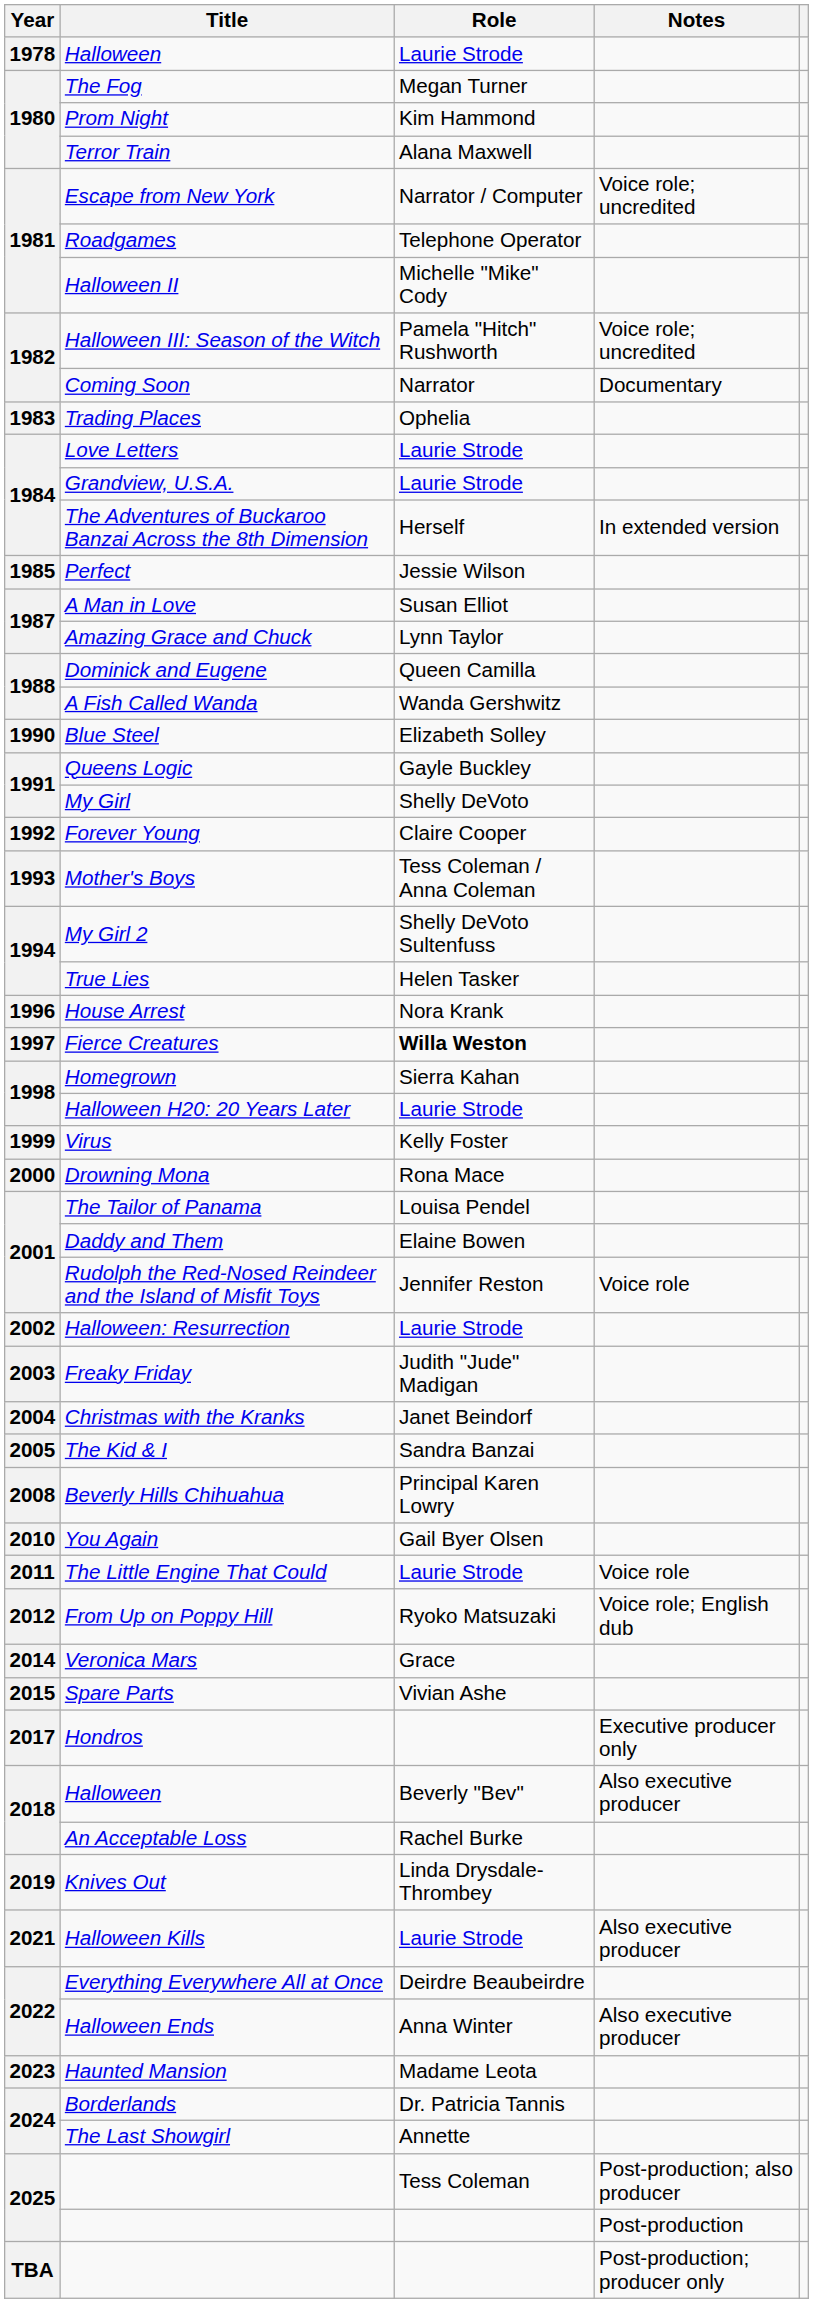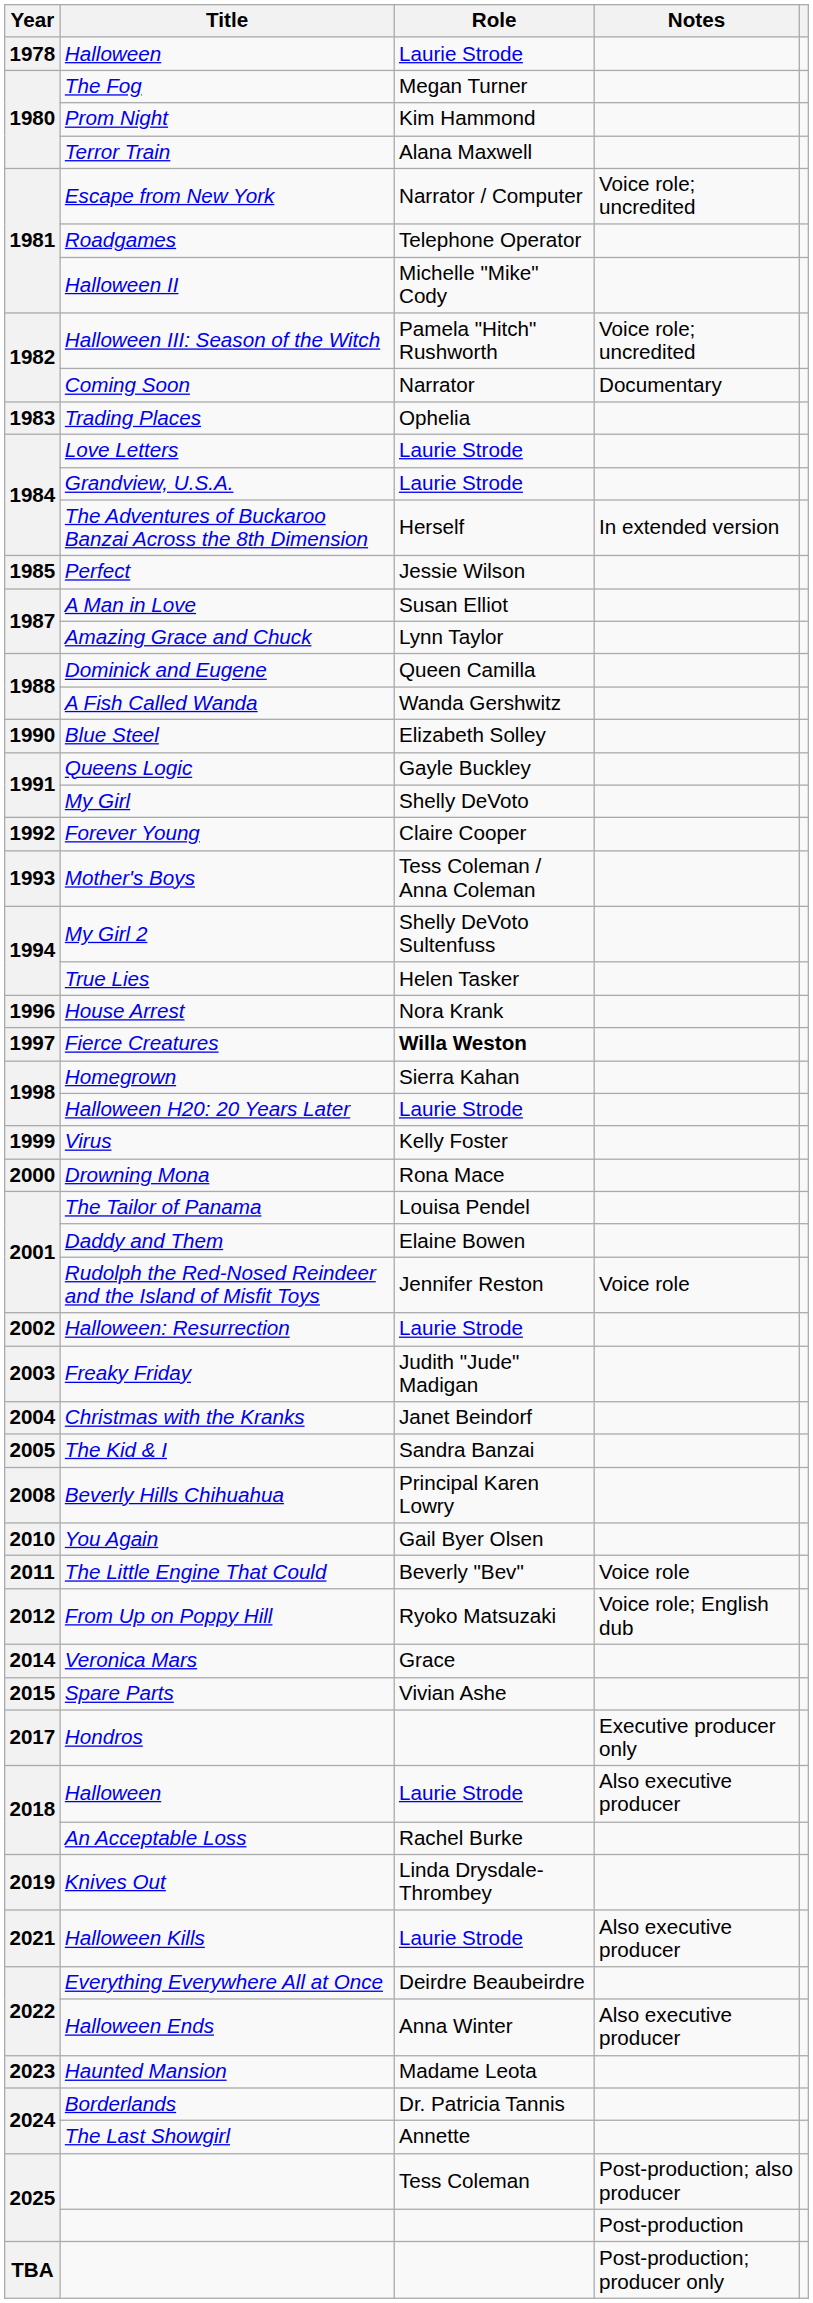The Little Engine That Could | Role: Laurie Strode -> Beverly "Bev"
Halloween / Also executive producer | Role: Beverly "Bev" -> Laurie Strode
